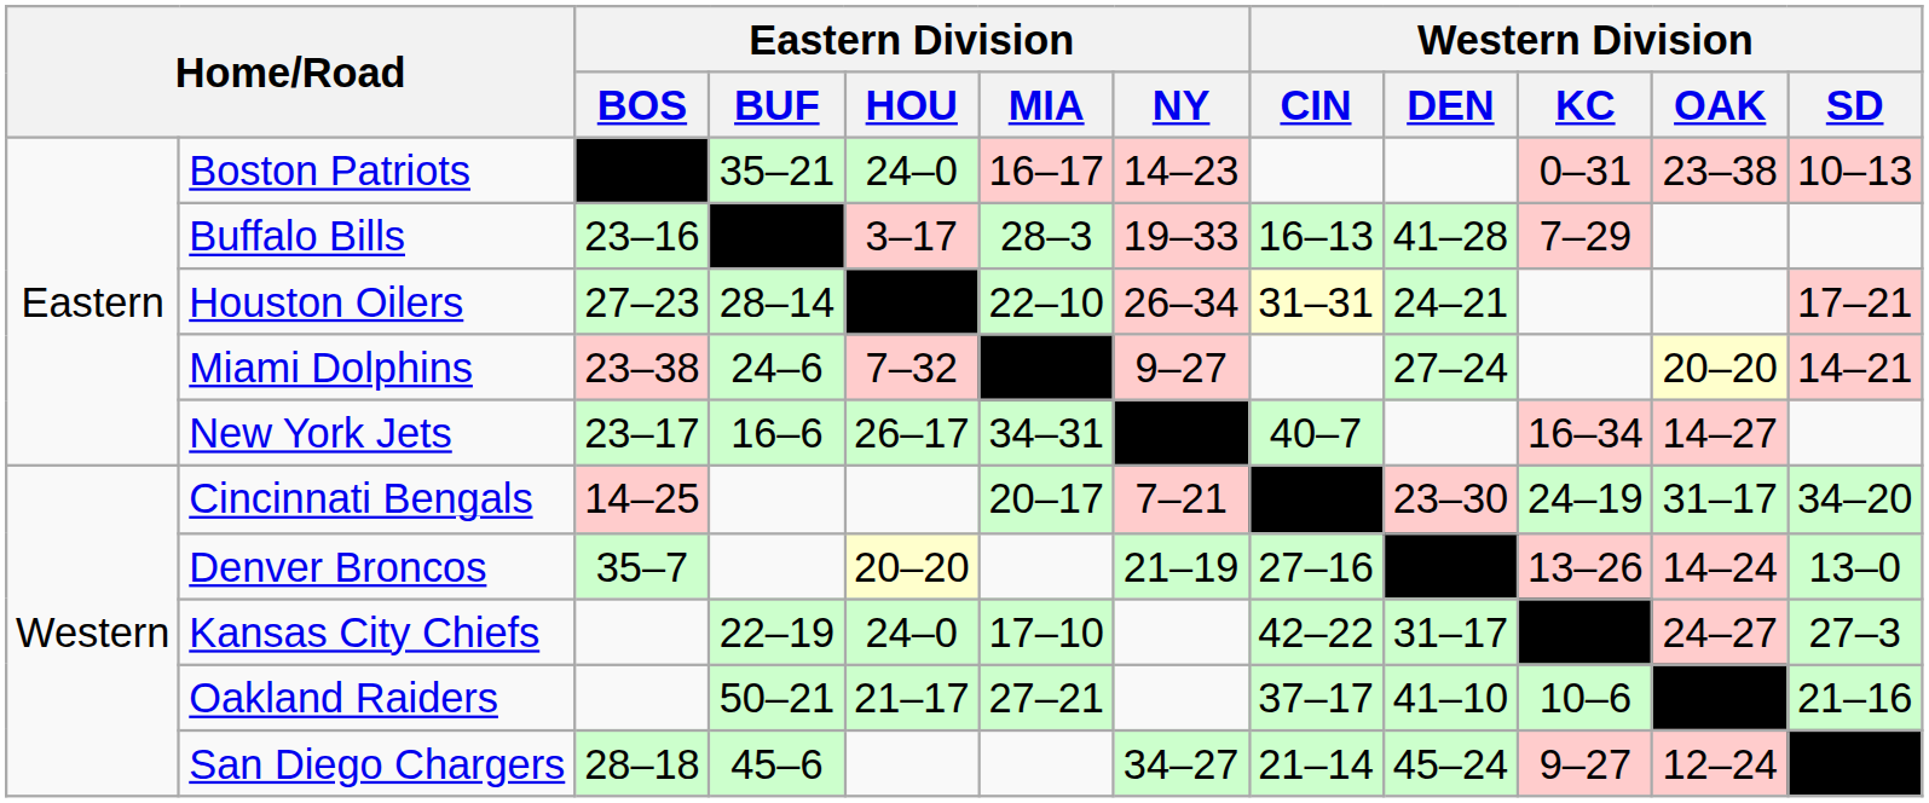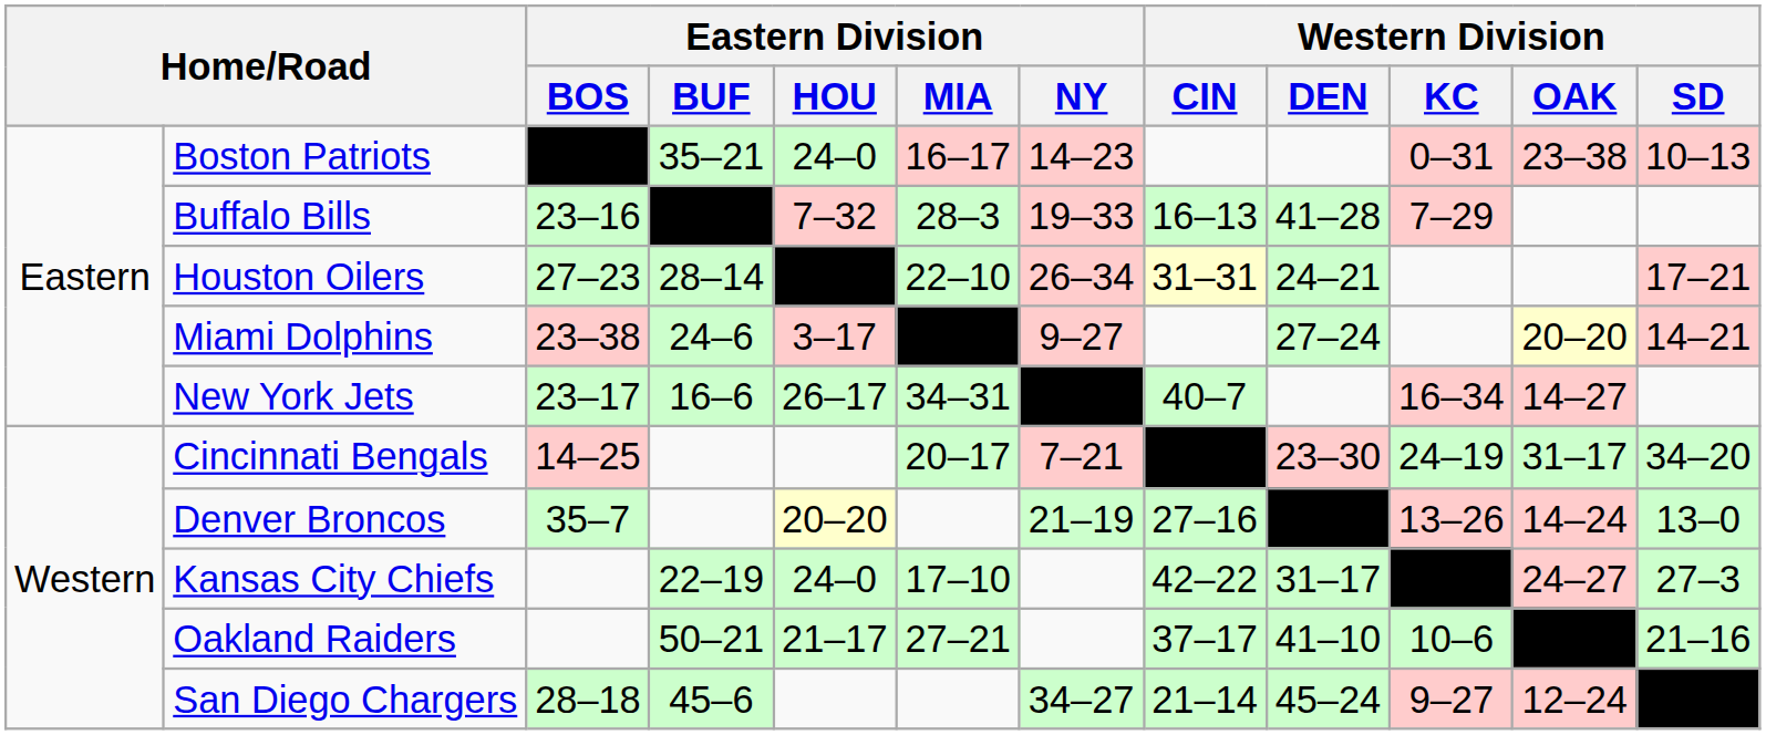Buffalo Bills | Eastern Division / HOU: 3–17 -> 7–32
Miami Dolphins | Eastern Division / HOU: 7–32 -> 3–17
